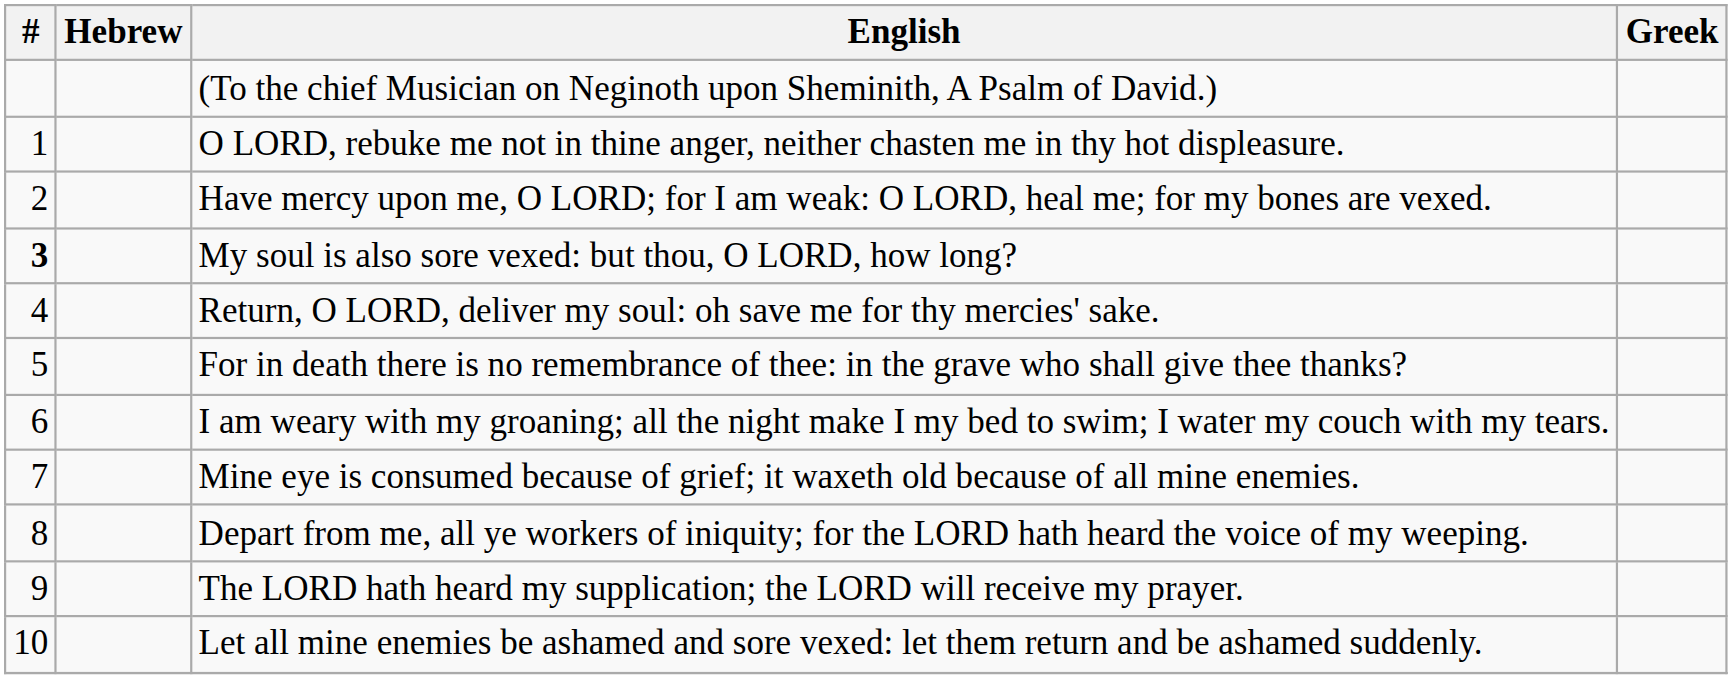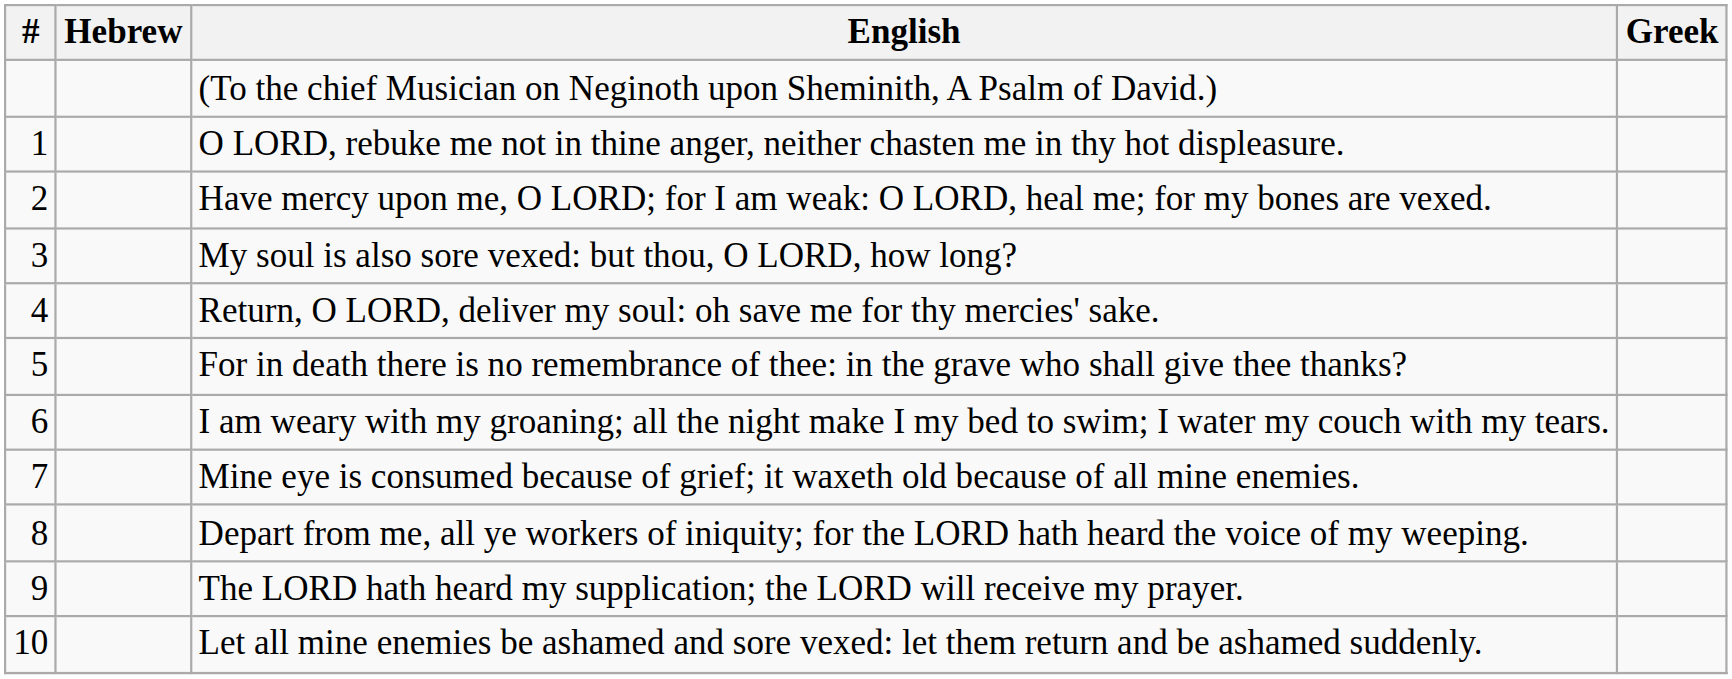My soul is also sore vexed: but thou, O LORD, how long? | #: bold -> normal
